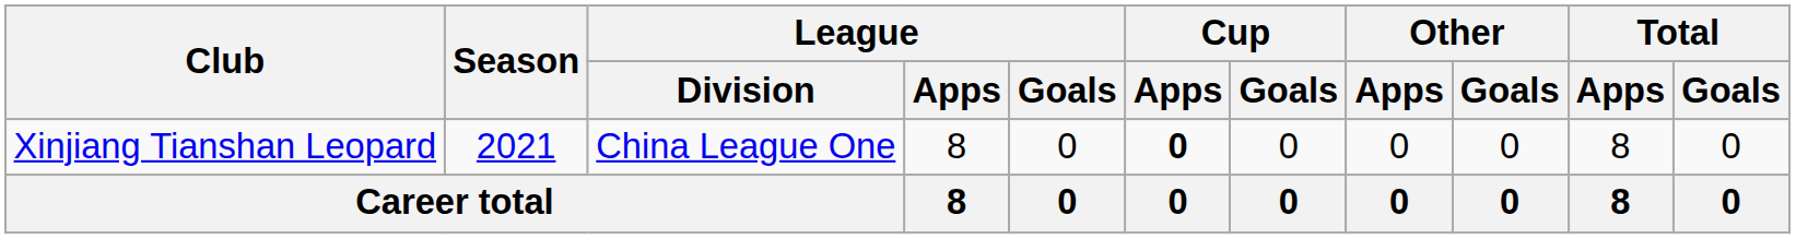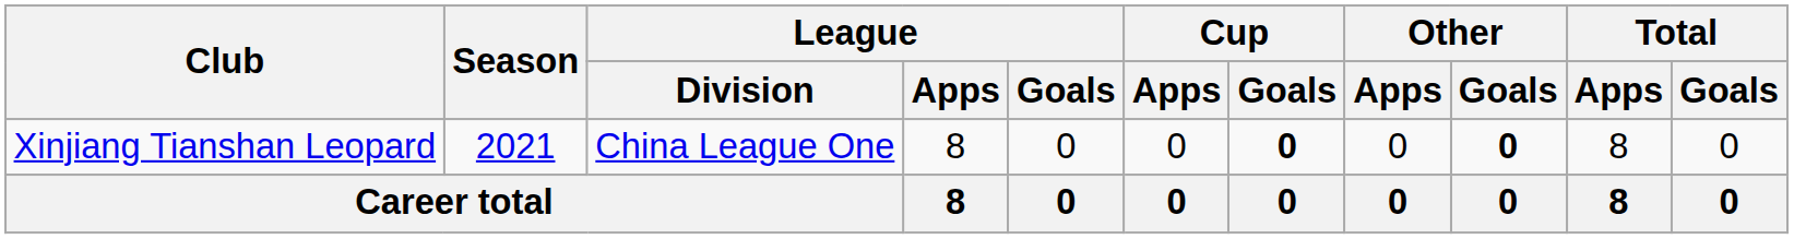Xinjiang Tianshan Leopard | Cup / Apps: bold -> normal
Xinjiang Tianshan Leopard | Cup / Goals: normal -> bold
Xinjiang Tianshan Leopard | Other / Goals: normal -> bold
